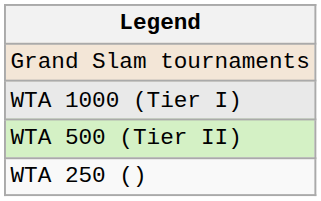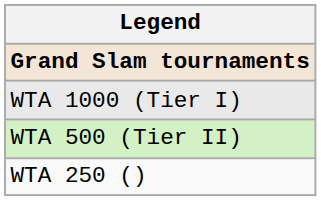row 2 | column 1: normal -> bold
